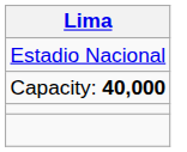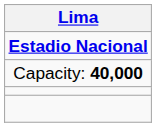row 2 | column 1: normal -> bold
